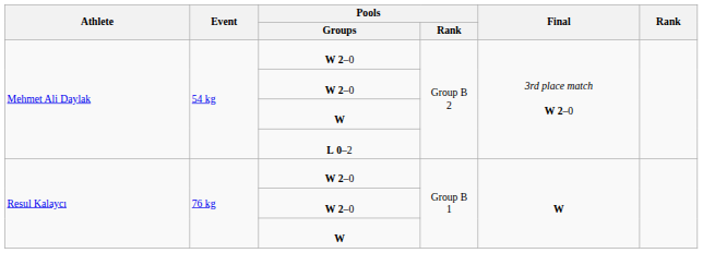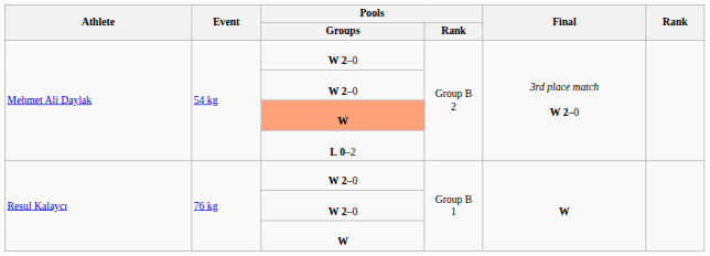Mehmet Ali Daylak / W | Pools / Groups: no background -> lightsalmon background
